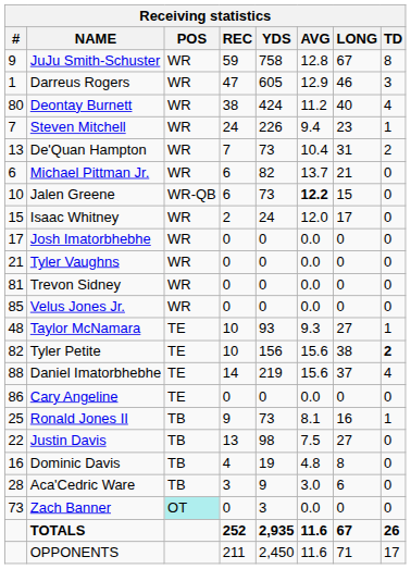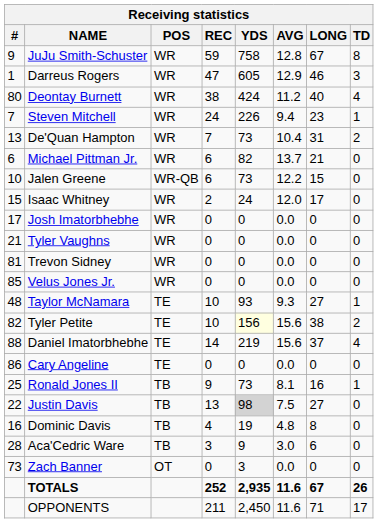Jalen Greene | AVG: bold -> normal
Tyler Petite | YDS: no background -> lightyellow background
Tyler Petite | TD: bold -> normal
Justin Davis | YDS: no background -> lightgrey background
Zach Banner | POS: paleturquoise background -> no background
